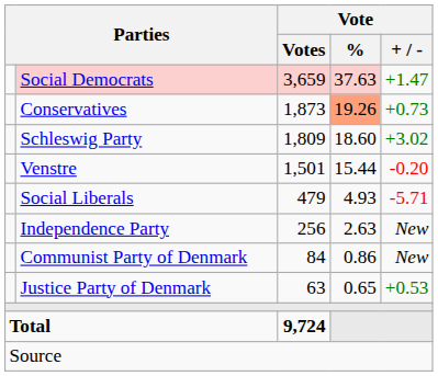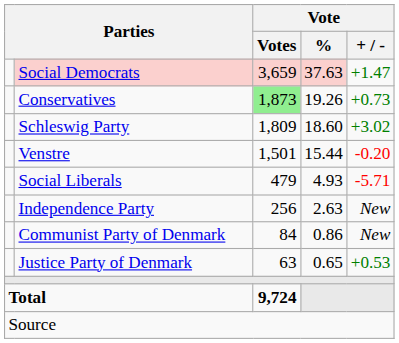Conservatives | Vote / Votes: no background -> lightgreen background
Conservatives | Vote / %: lightsalmon background -> no background
